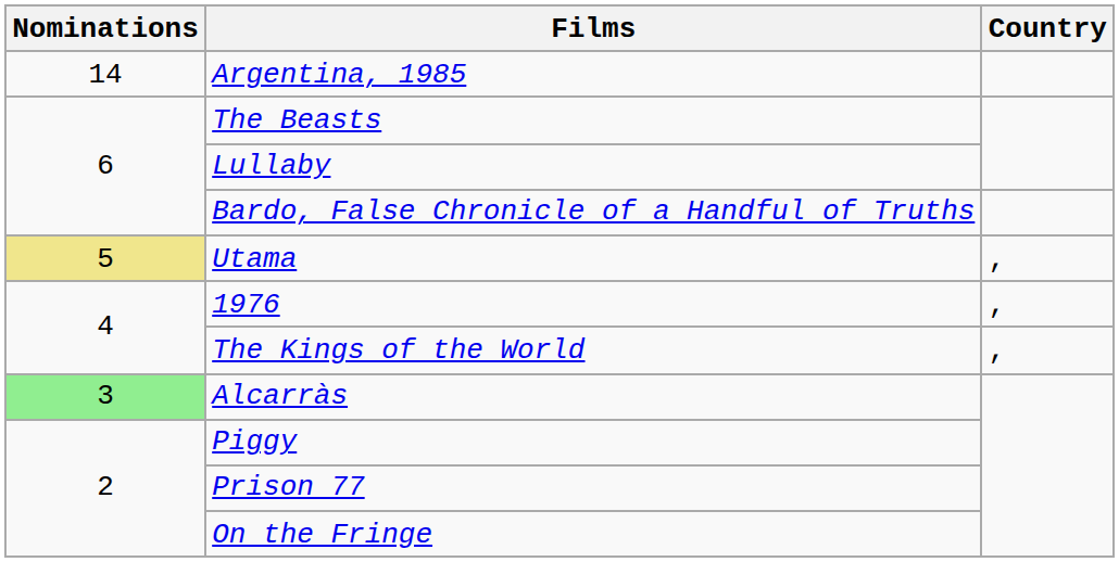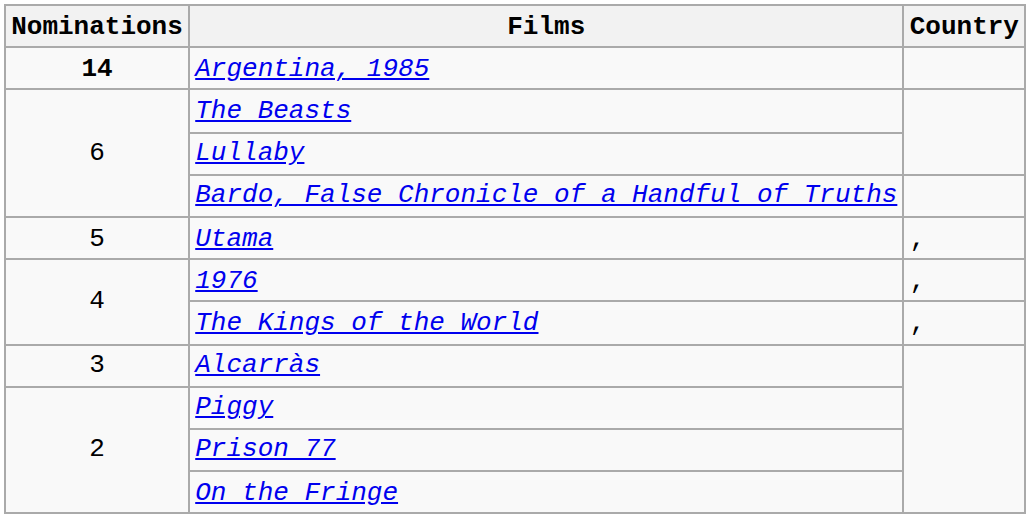Argentina, 1985 | Nominations: normal -> bold
Utama | Nominations: khaki background -> no background
Alcarràs | Nominations: lightgreen background -> no background
